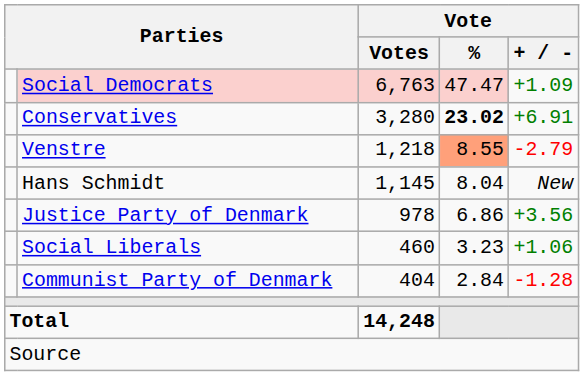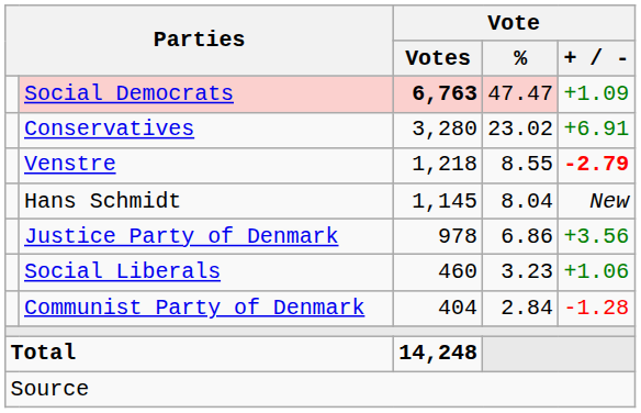Social Democrats | Vote / Votes: normal -> bold
Conservatives | Vote / %: bold -> normal
Venstre | Vote / %: lightsalmon background -> no background
Venstre | Vote / + / -: normal -> bold
